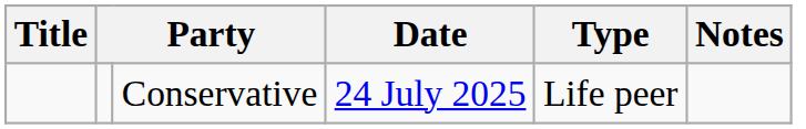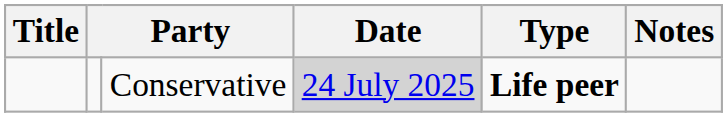Conservative | Date: no background -> lightgrey background
Conservative | Type: normal -> bold
